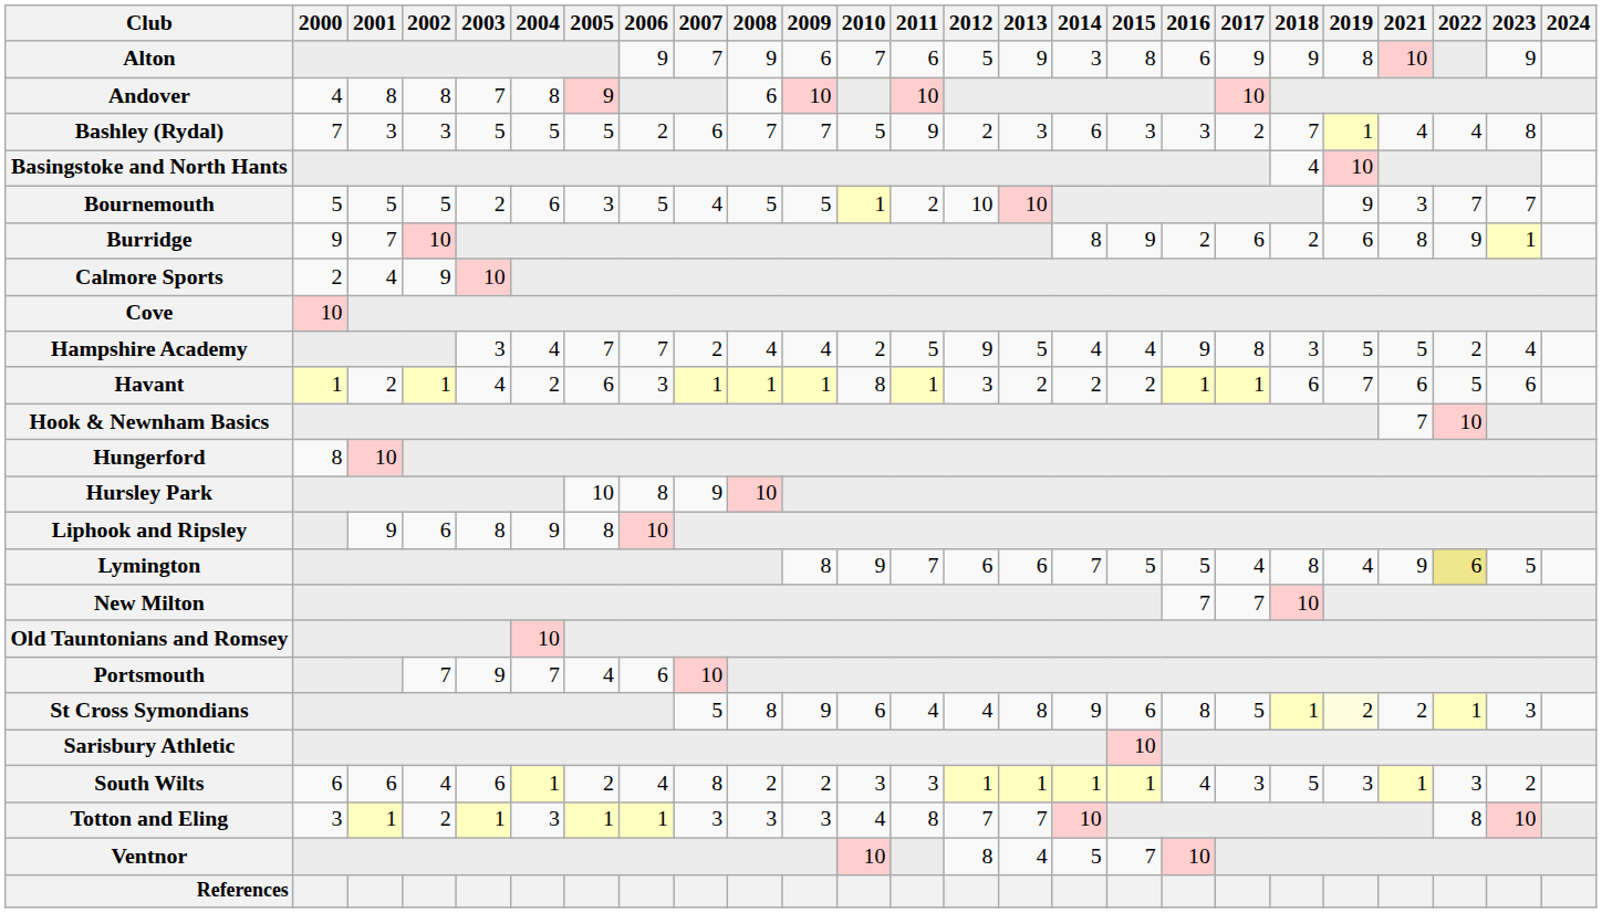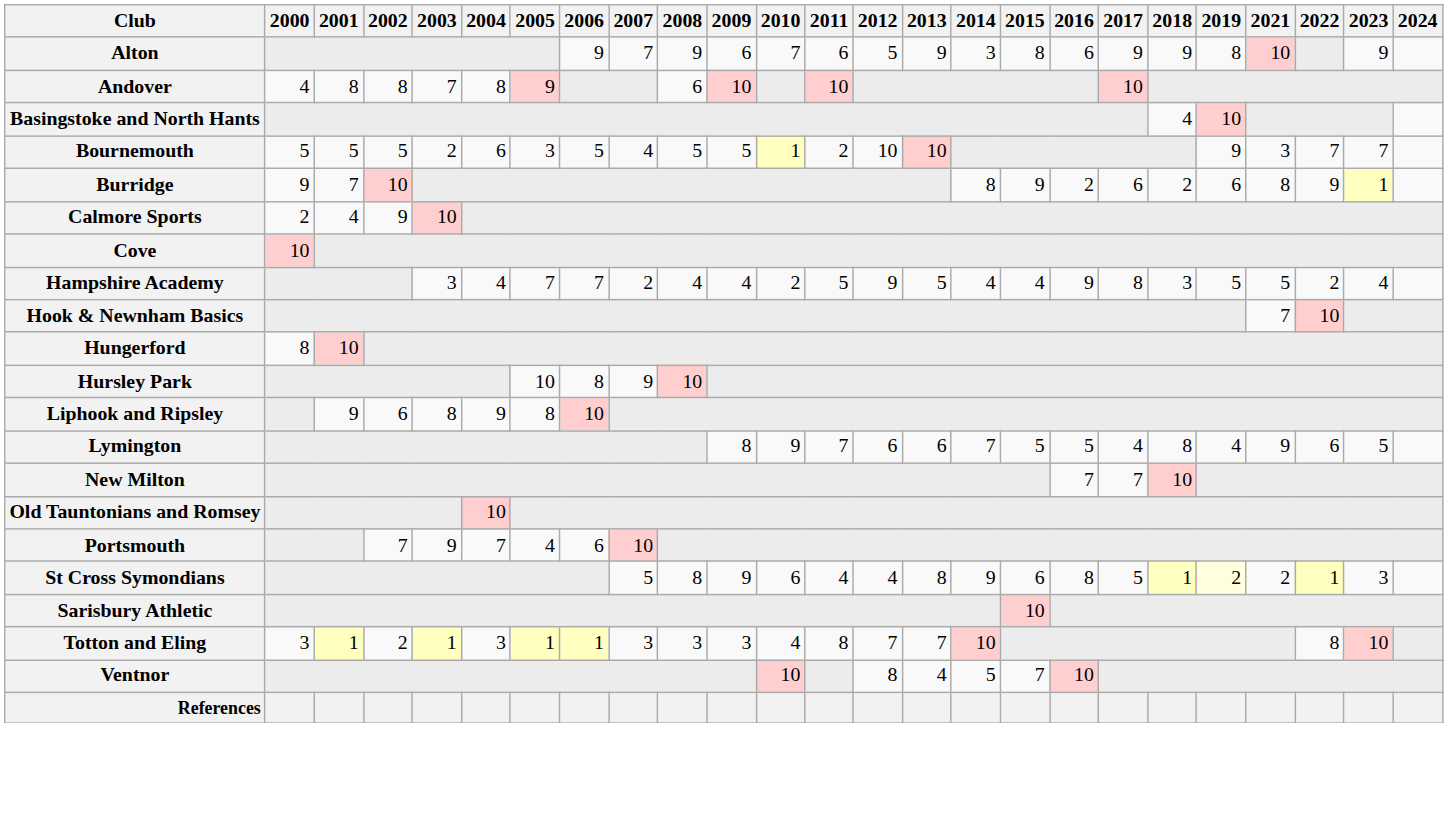- row: Bashley (Rydal) | 7 | 3 | 3 | 5 | 5 | 5 | 2 | 6 | 7 | 7 | 5 | 9 | 2 | 3 | 6 | 3 | 3 | 2 | 7 | 1 | 4 | 4 | 8
- row: Havant | 1 | 2 | 1 | 4 | 2 | 6 | 3 | 1 | 1 | 1 | 8 | 1 | 3 | 2 | 2 | 2 | 1 | 1 | 6 | 7 | 6 | 5 | 6
Lymington | 2022: khaki background -> no background
- row: South Wilts | 6 | 6 | 4 | 6 | 1 | 2 | 4 | 8 | 2 | 2 | 3 | 3 | 1 | 1 | 1 | 1 | 4 | 3 | 5 | 3 | 1 | 3 | 2
